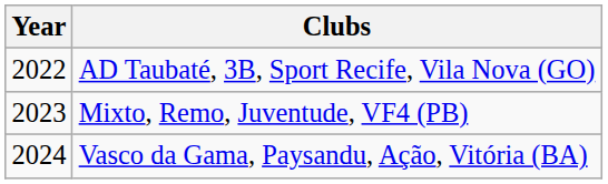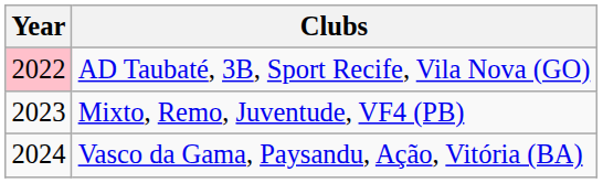AD Taubaté, 3B, Sport Recife, Vila Nova (GO) | Year: no background -> pink background
